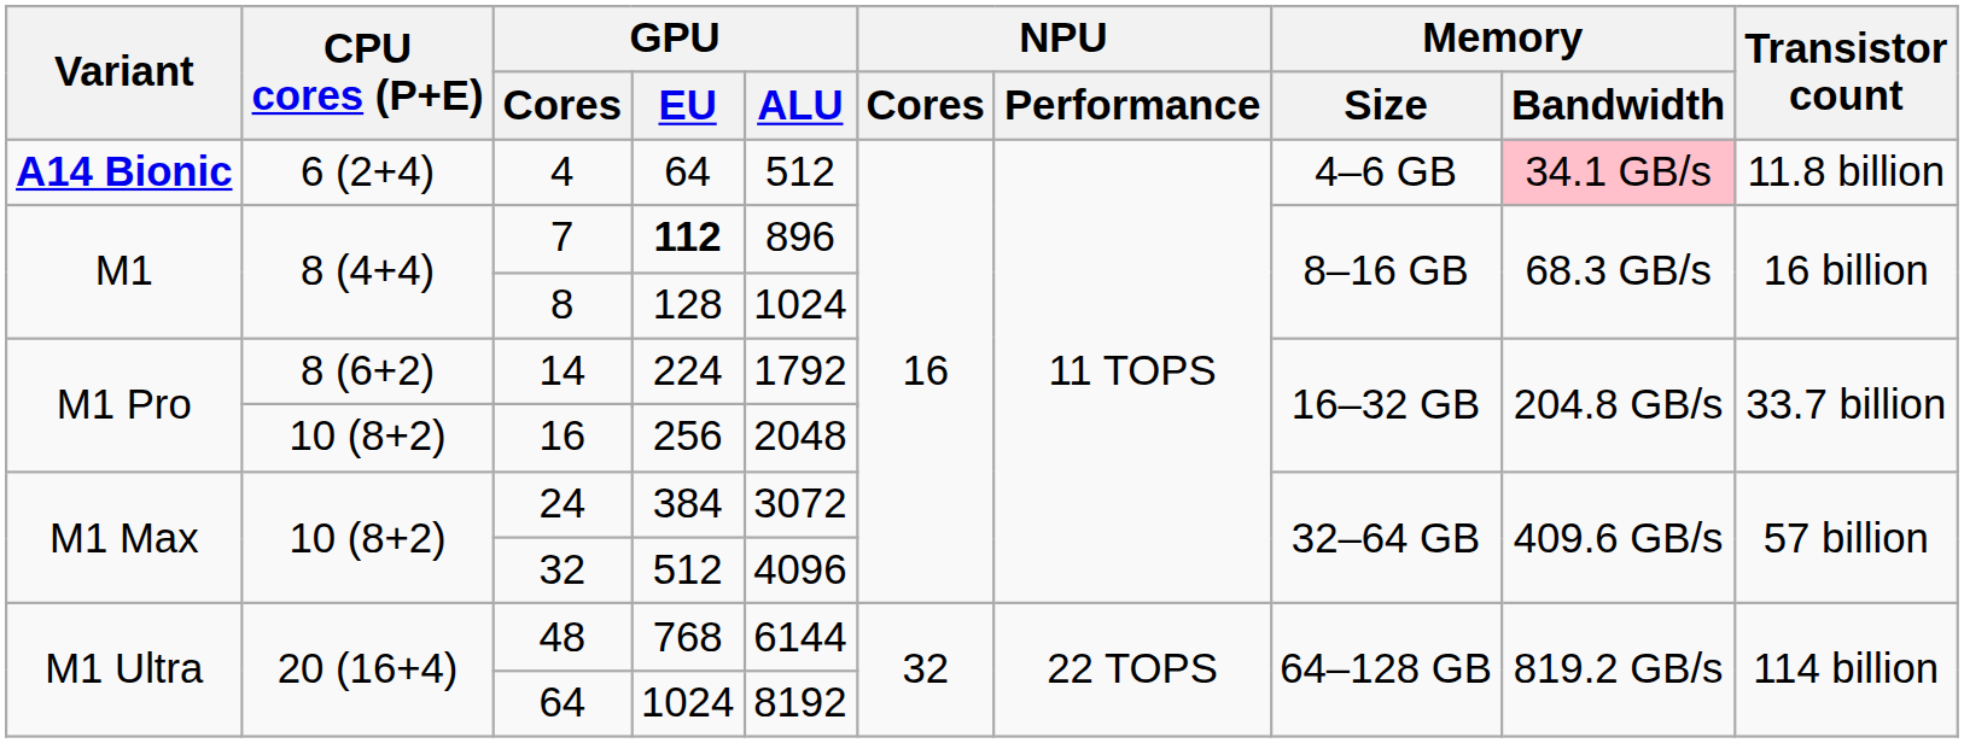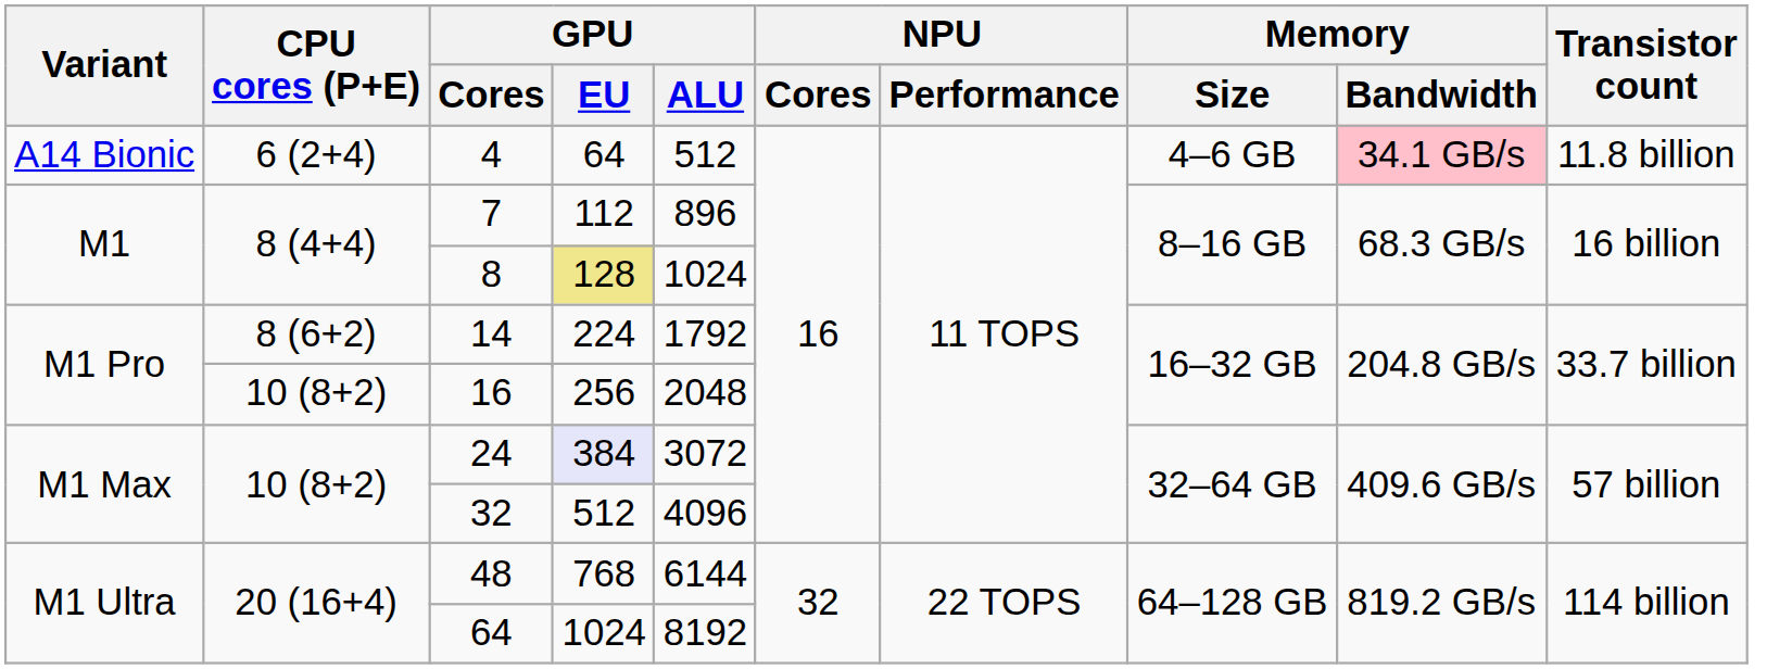4 | Variant: bold -> normal
7 | GPU / EU: bold -> normal
8 | GPU / EU: no background -> khaki background
24 | GPU / EU: no background -> lavender background
